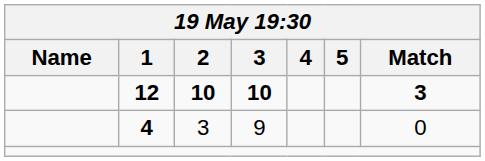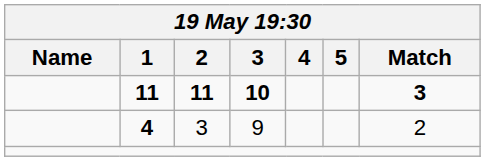row 3 | 1: 12 -> 11
row 3 | 2: 10 -> 11
row 4 | Match: 0 -> 2
